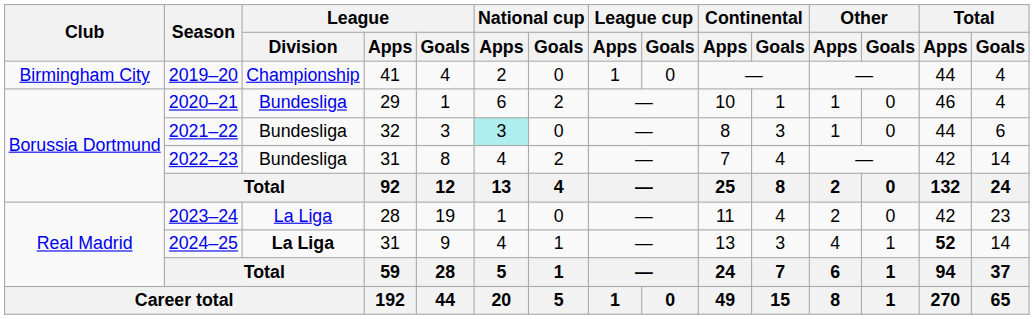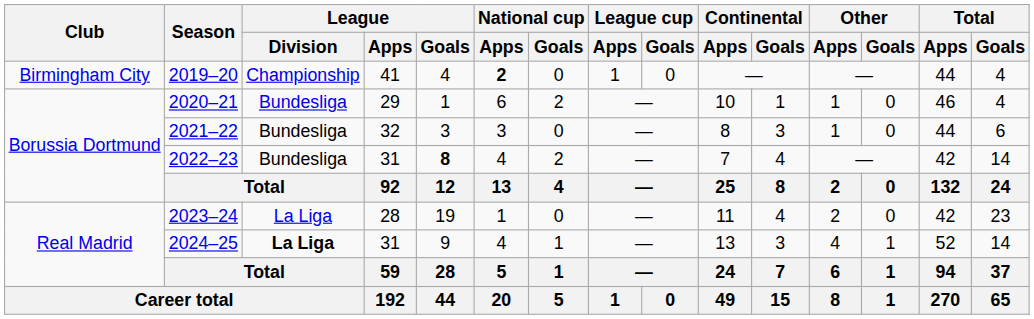2019–20 | National cup / Apps: normal -> bold
2021–22 | National cup / Apps: paleturquoise background -> no background
2022–23 | League / Goals: normal -> bold
2024–25 | Total / Apps: bold -> normal
